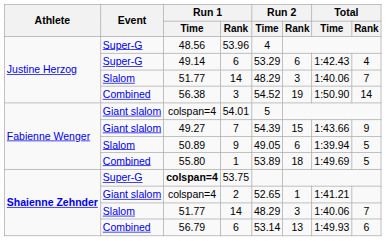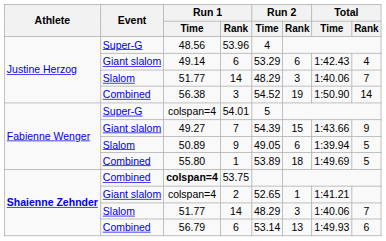Justine Herzog / 6 | Event: Super-G -> Giant slalom
54.01 | Event: Giant slalom -> Super-G
53.75 | Event: Super-G -> Combined
